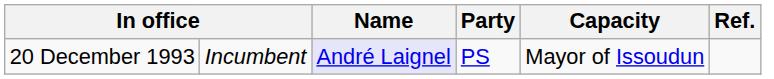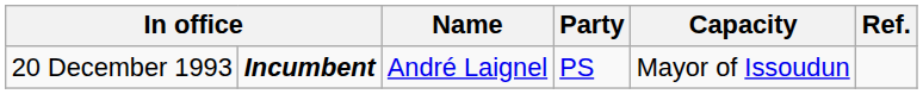20 December 1993 | column 2: normal -> bold
20 December 1993 | Name: lavender background -> no background
